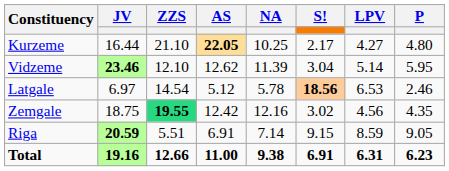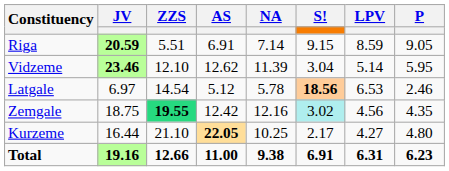rows swapped: Riga <-> Kurzeme
Zemgale | S!: no background -> paleturquoise background
